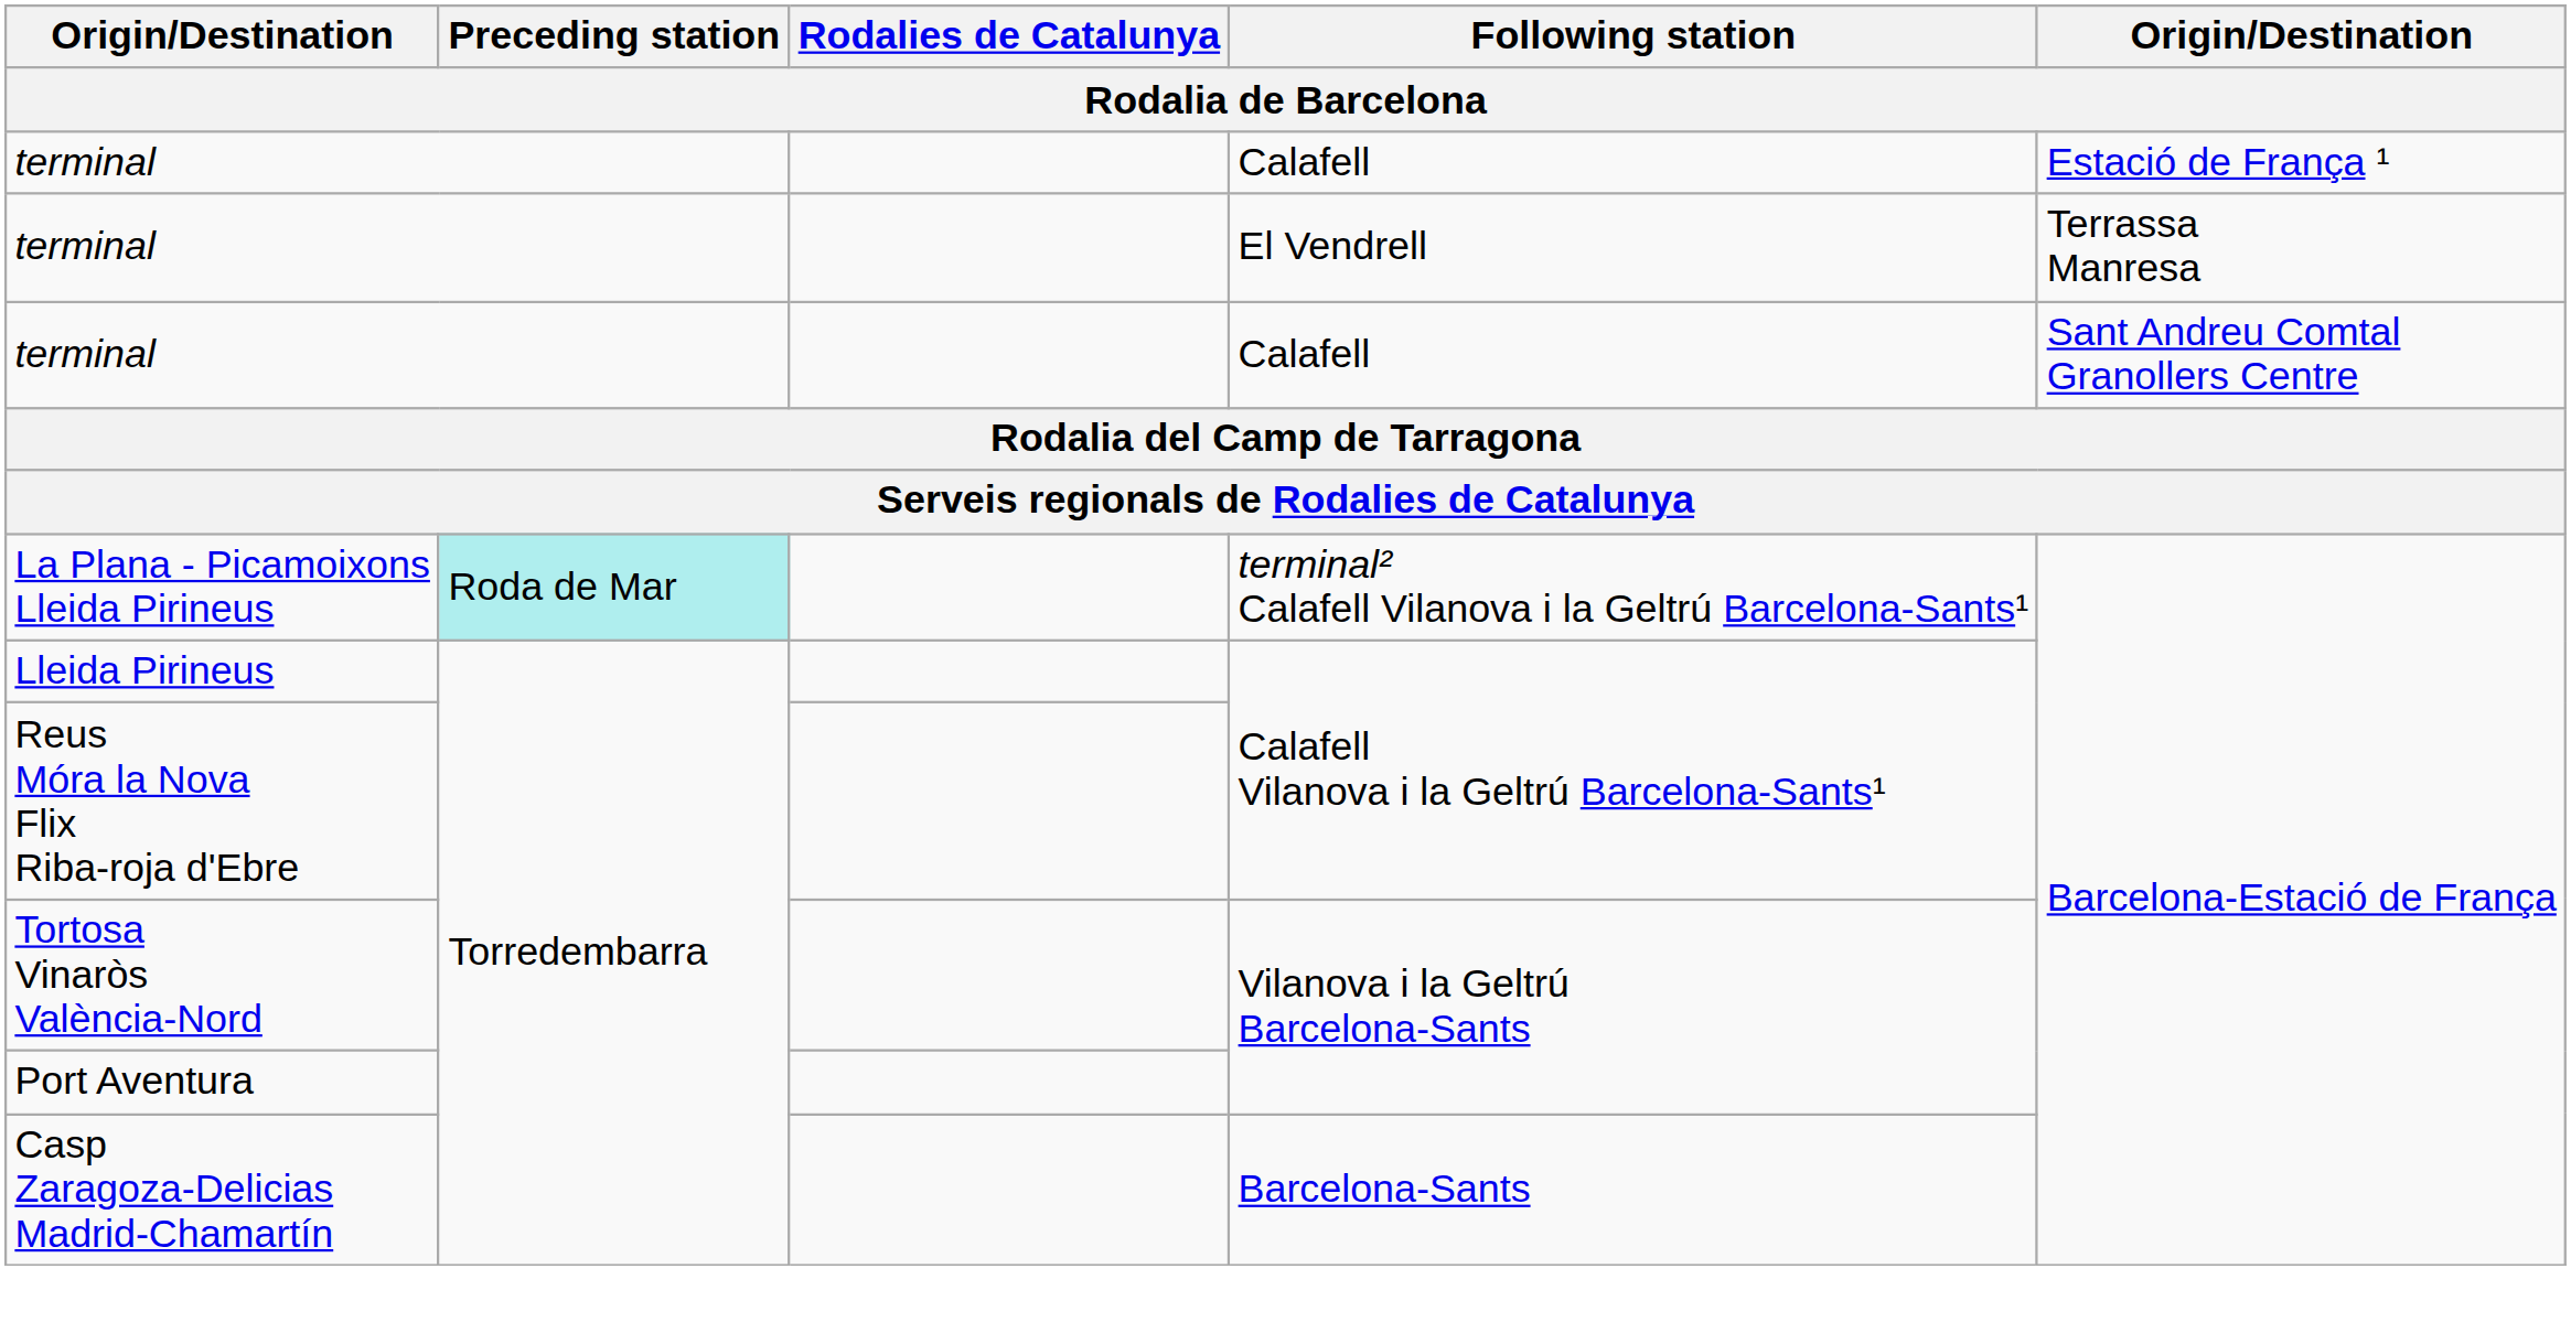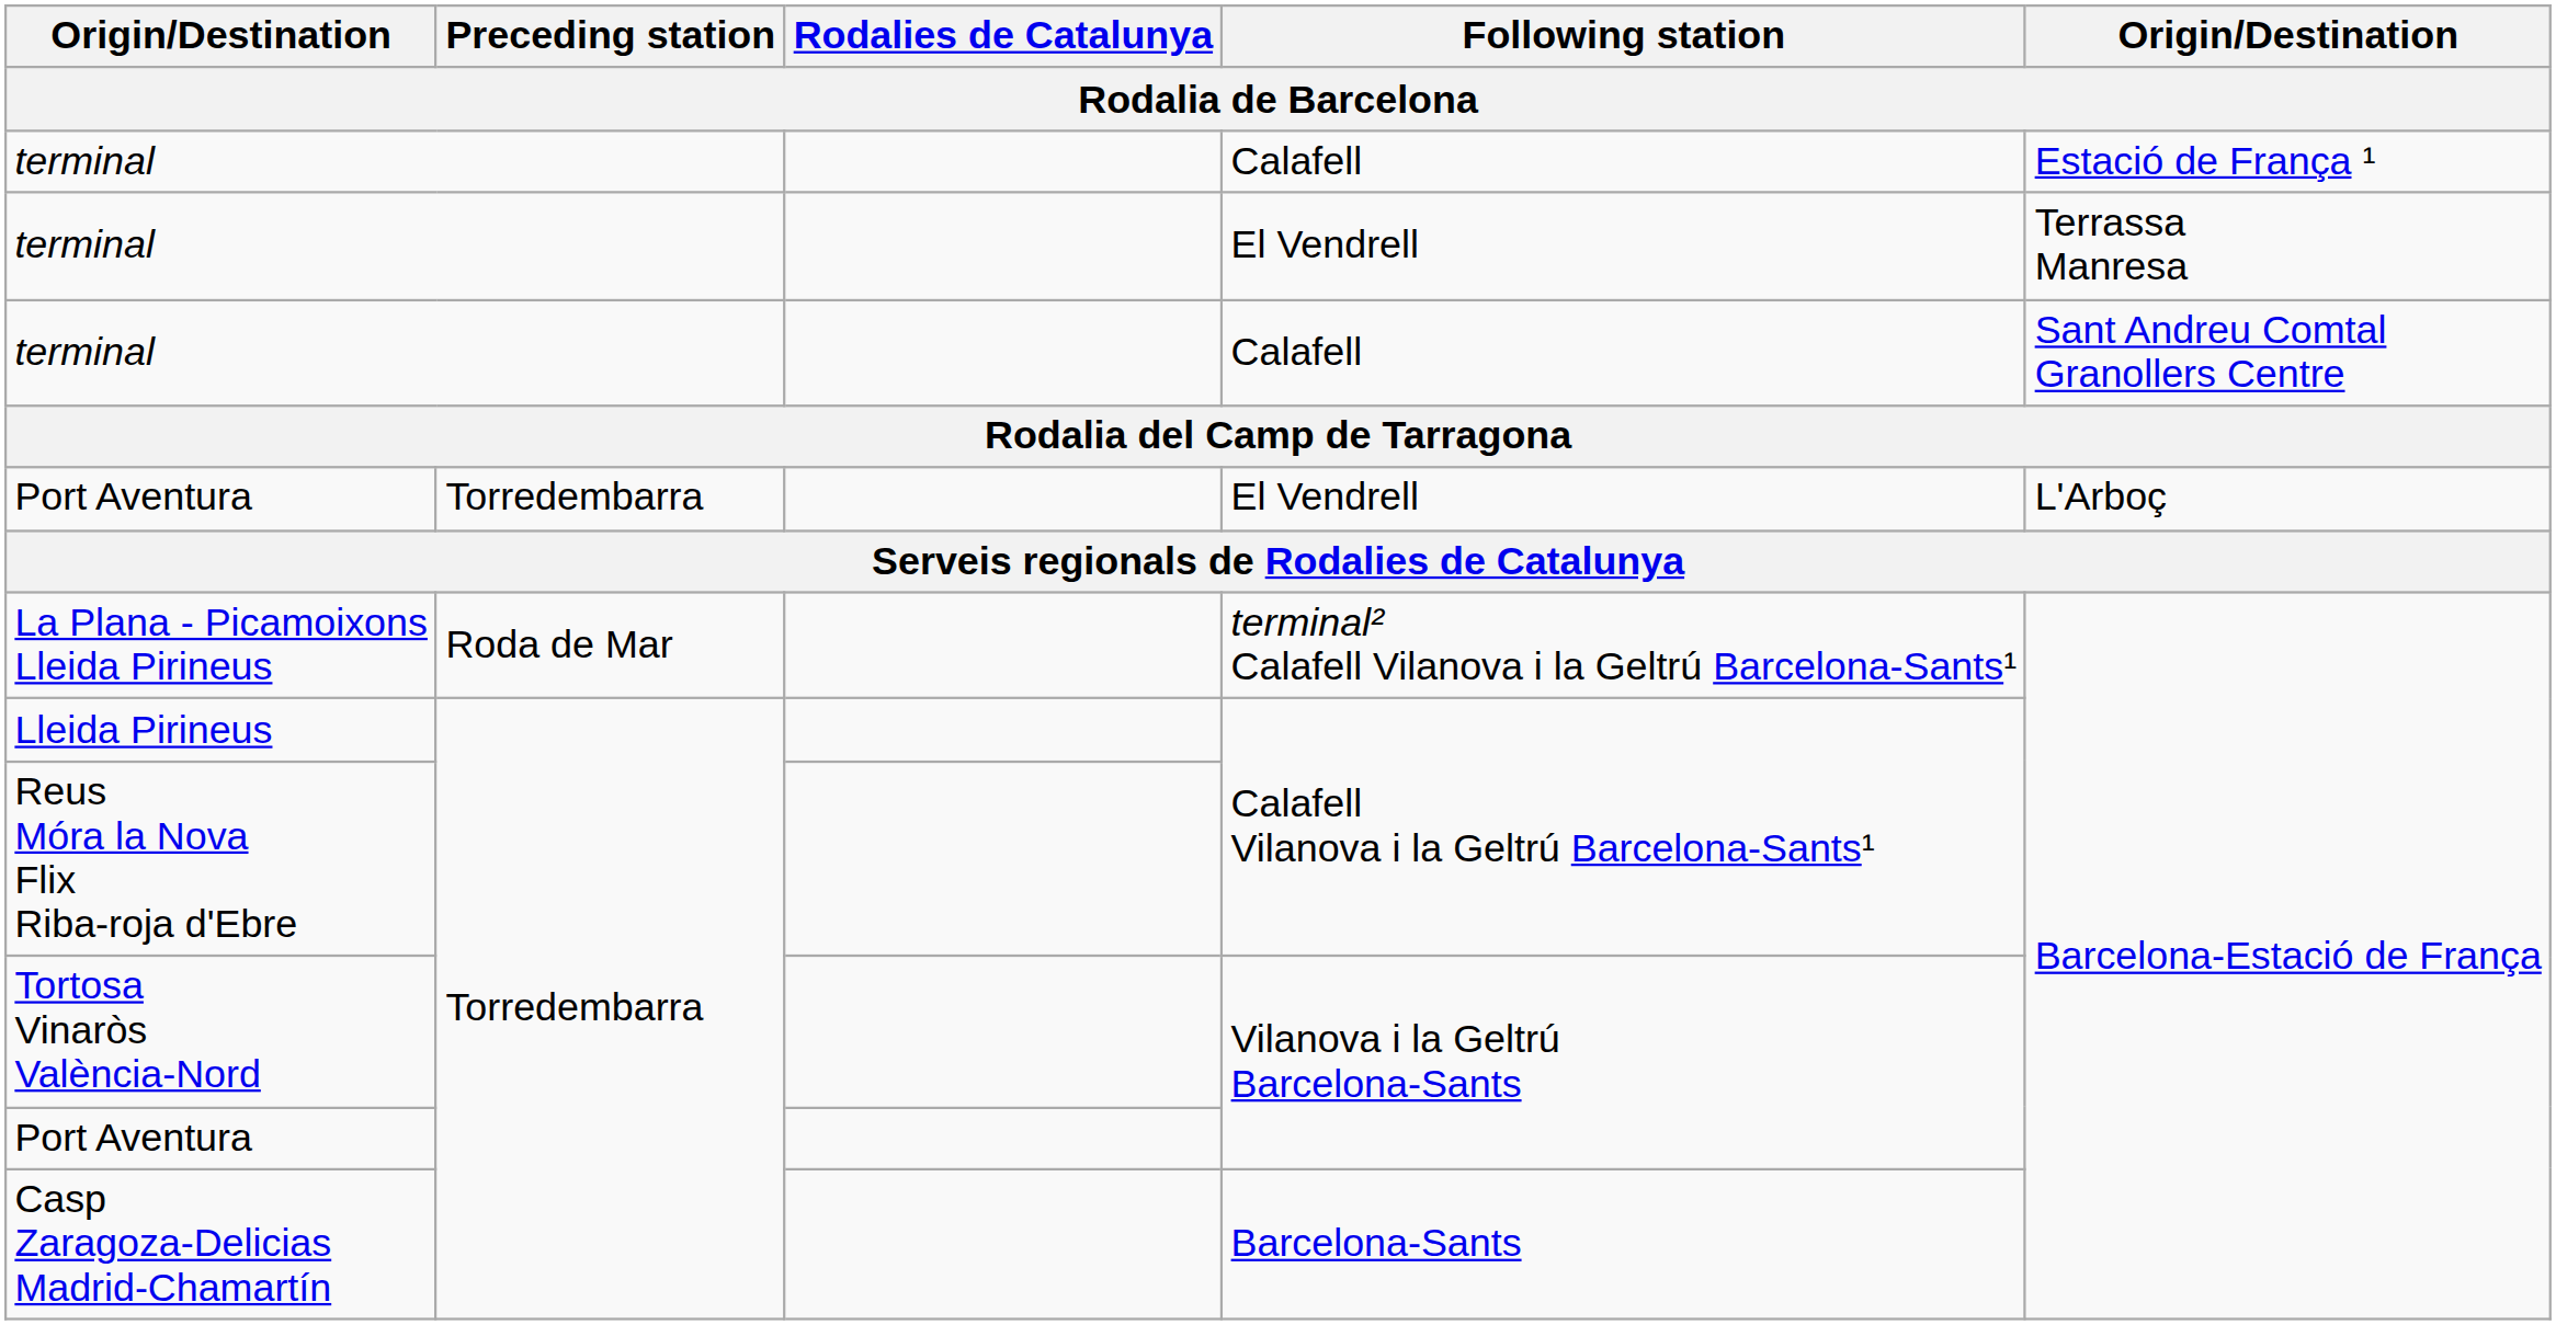+ row: Port Aventura | Torredembarra | El Vendrell | L'Arboç
La Plana - Picamoixons Lleida Pirineus | Preceding station: paleturquoise background -> no background
